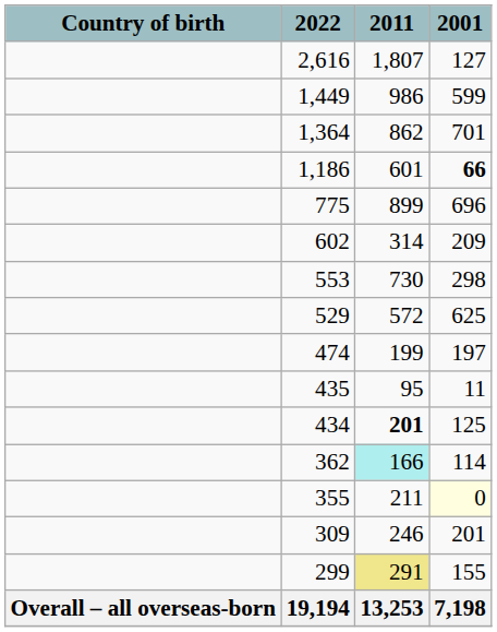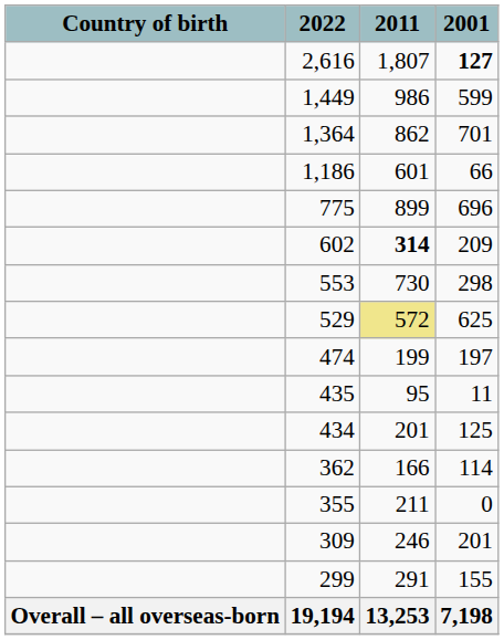2,616 | 2001: normal -> bold
1,186 | 2001: bold -> normal
602 | 2011: normal -> bold
529 | 2011: no background -> khaki background
434 | 2011: bold -> normal
362 | 2011: paleturquoise background -> no background
355 | 2001: lightyellow background -> no background
299 | 2011: khaki background -> no background
